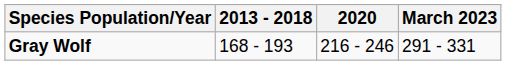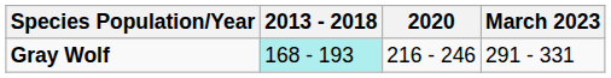Gray Wolf | 2013 - 2018: no background -> paleturquoise background
